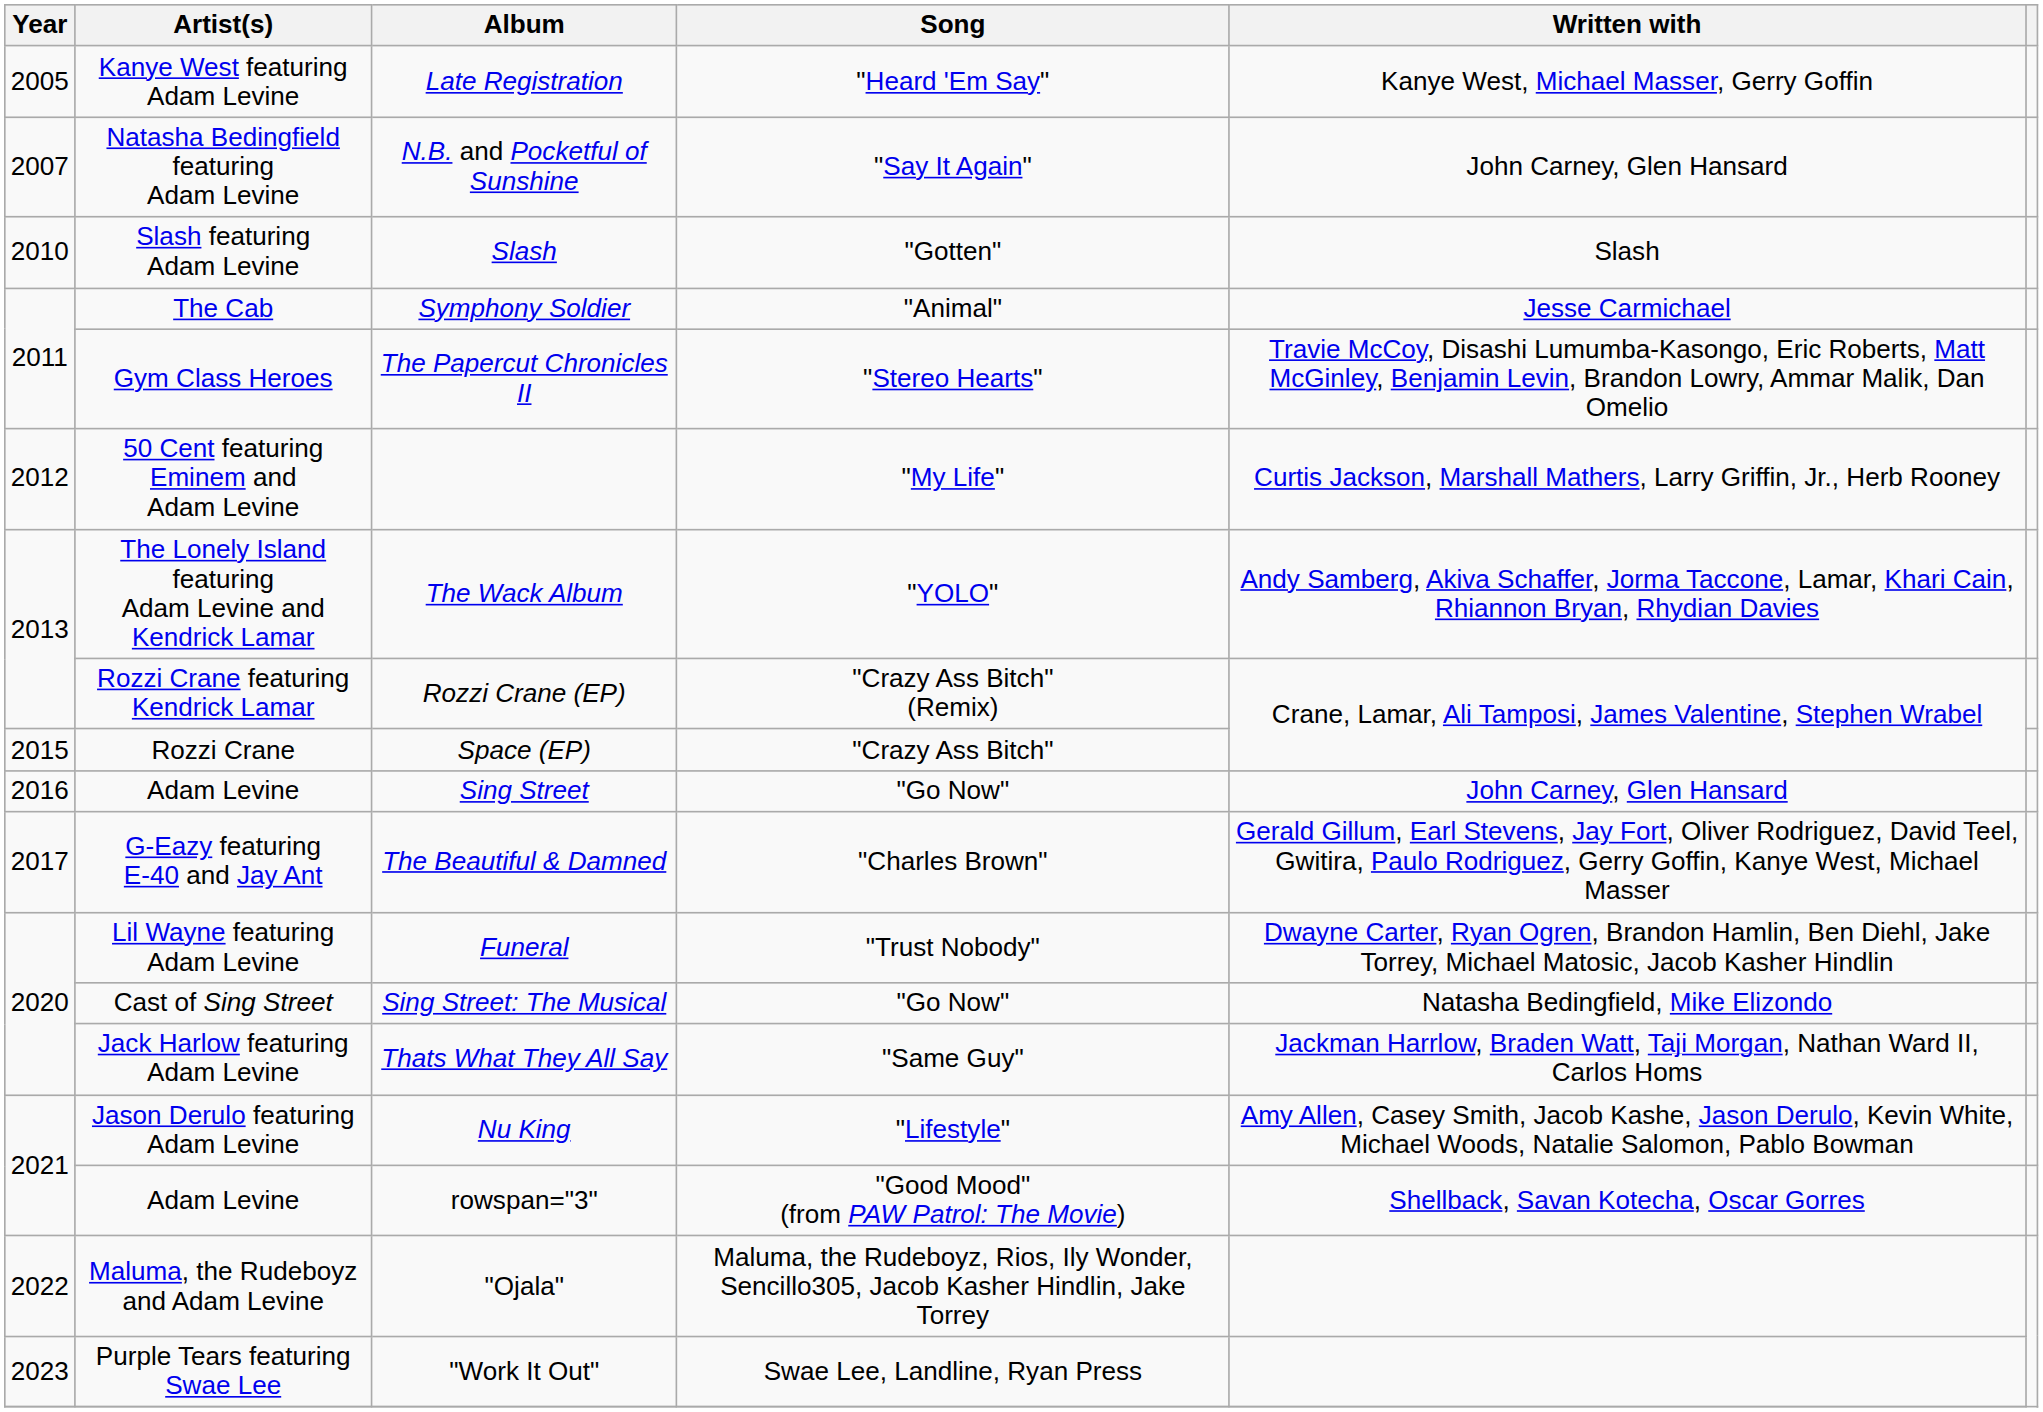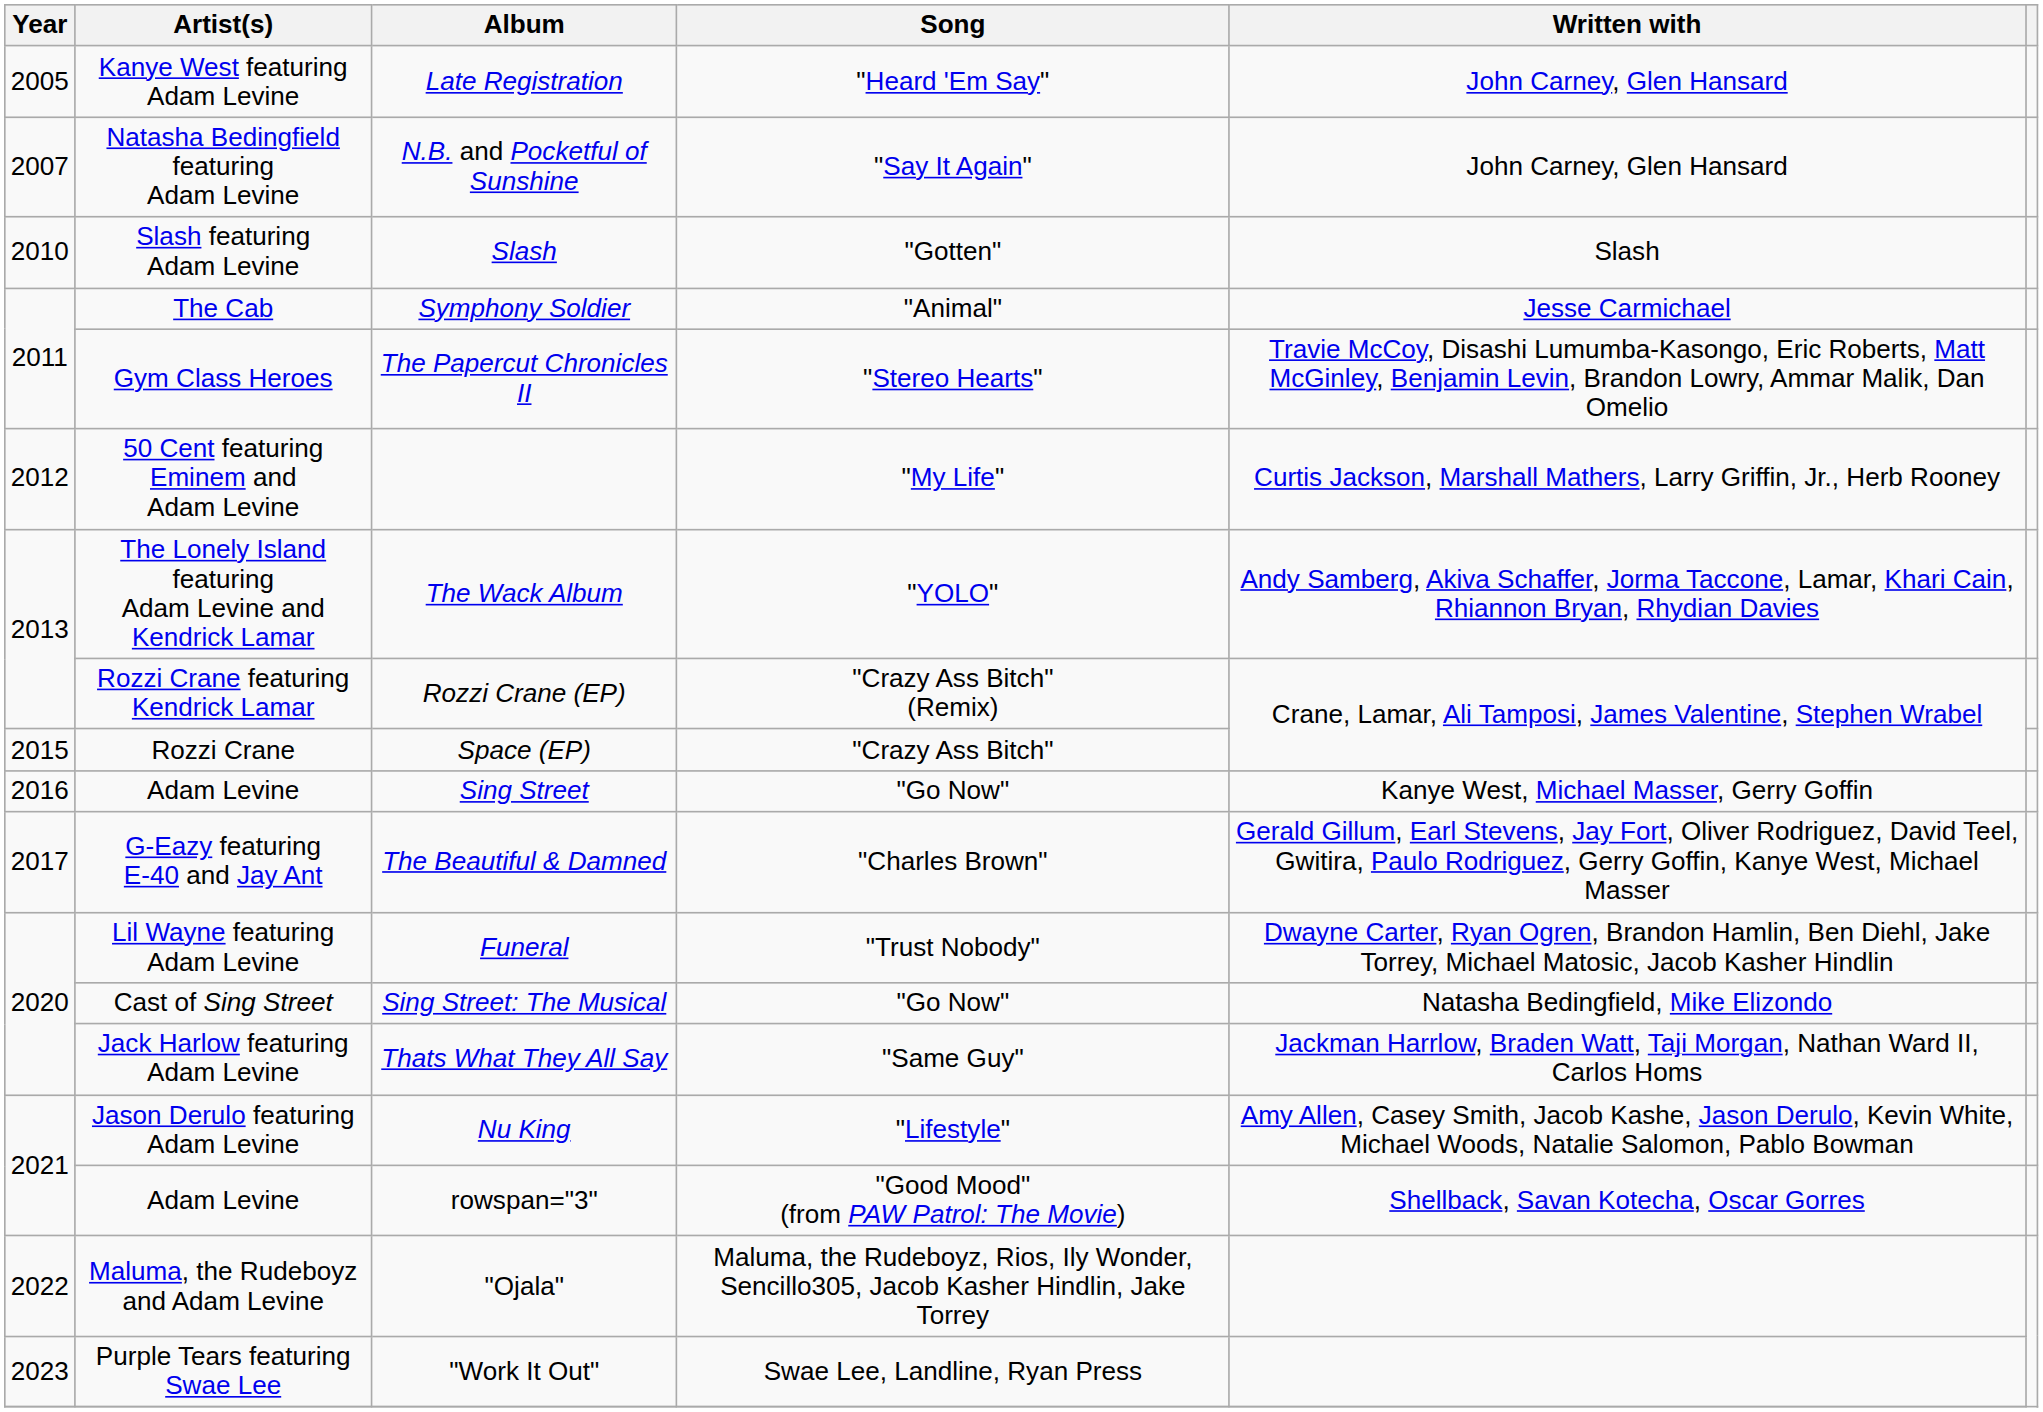Late Registration | Written with: Kanye West, Michael Masser, Gerry Goffin -> John Carney, Glen Hansard
Sing Street | Written with: John Carney, Glen Hansard -> Kanye West, Michael Masser, Gerry Goffin
